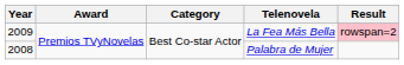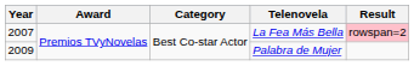La Fea Más Bella | Year: 2009 -> 2007
Palabra de Mujer | Year: 2008 -> 2009
